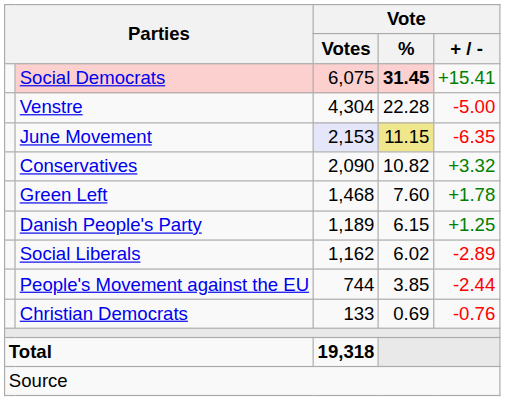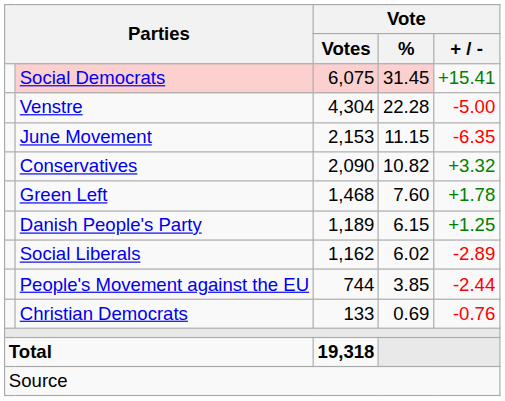Social Democrats | Vote / %: bold -> normal
June Movement | Vote / Votes: lavender background -> no background
June Movement | Vote / %: khaki background -> no background
